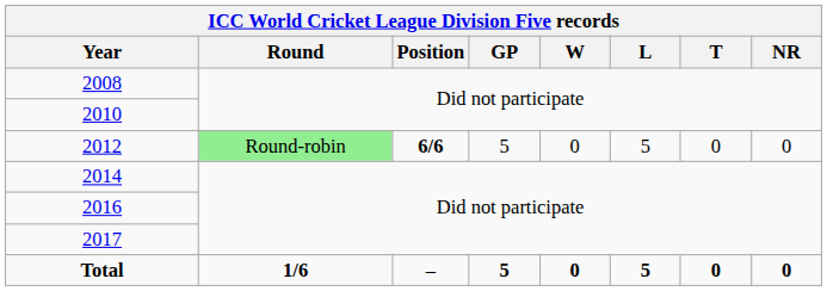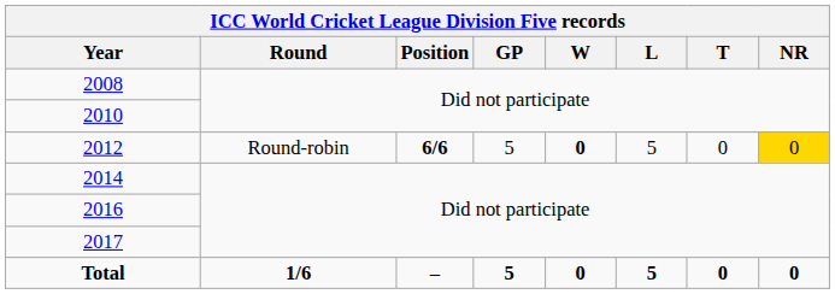2012 | Round: lightgreen background -> no background
2012 | W: normal -> bold
2012 | NR: no background -> gold background
